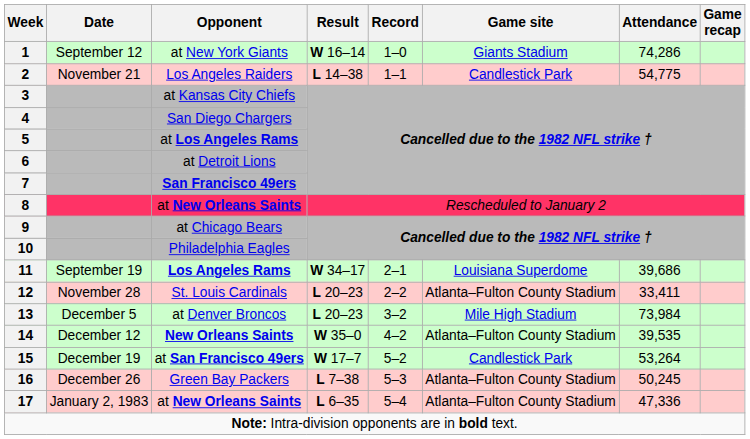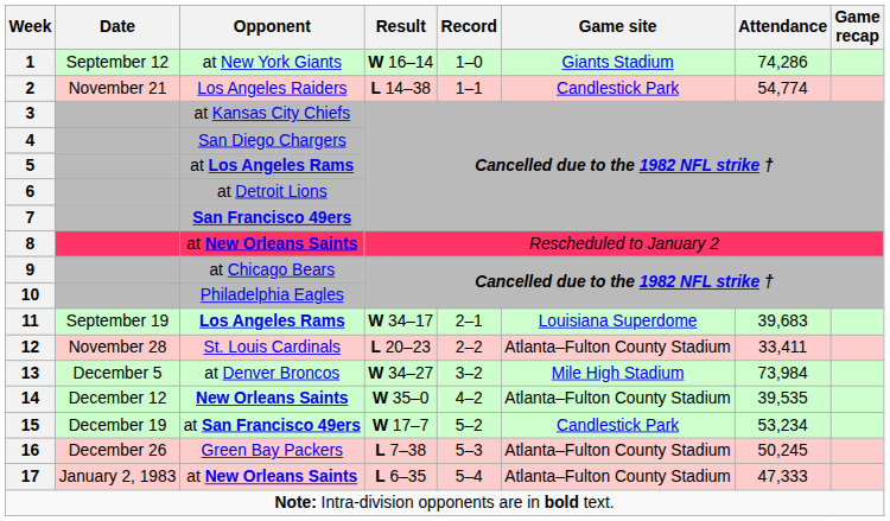2 | Attendance: 54,775 -> 54,774
11 | Attendance: 39,686 -> 39,683
13 | Result: L 20–23 -> W 34–27
15 | Attendance: 53,264 -> 53,234
17 | Attendance: 47,336 -> 47,333
